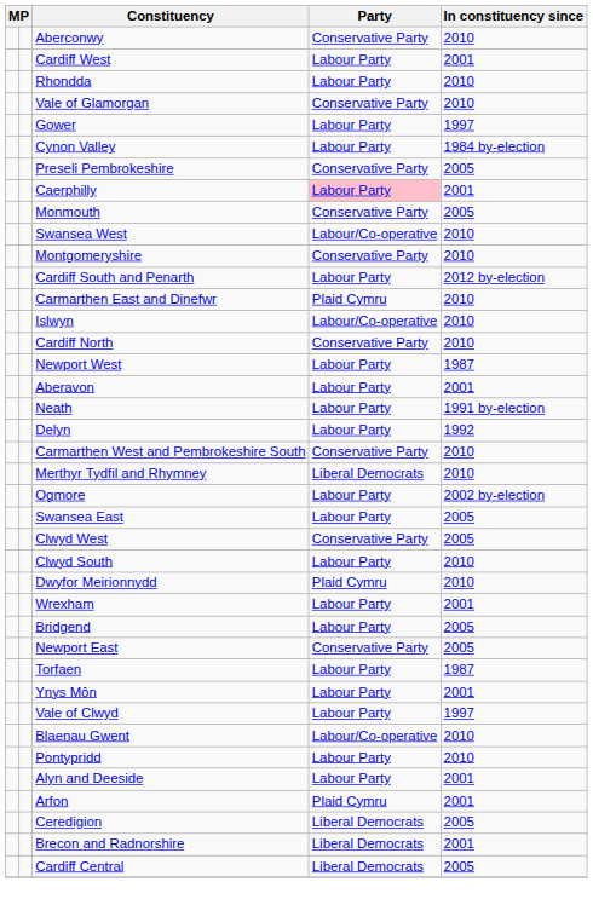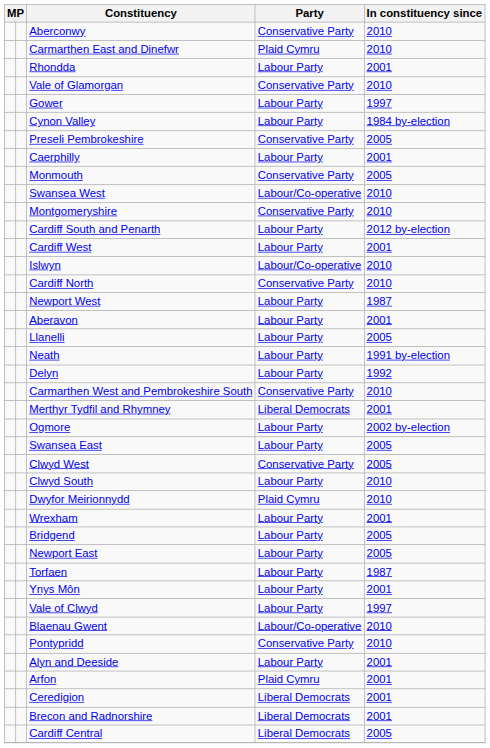rows swapped: Cardiff West <-> Carmarthen East and Dinefwr
Rhondda | In constituency since: 2010 -> 2001
Caerphilly | Party: pink background -> no background
+ row: Llanelli | Labour Party | 2005
Merthyr Tydfil and Rhymney | In constituency since: 2010 -> 2001
Newport East | Party: Conservative Party -> Labour Party
Pontypridd | Party: Labour Party -> Conservative Party
Ceredigion | In constituency since: 2005 -> 2001
